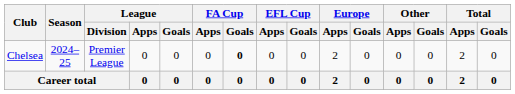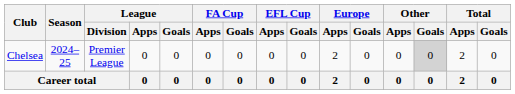Chelsea | FA Cup / Goals: bold -> normal
Chelsea | Other / Goals: no background -> lightgrey background
